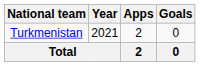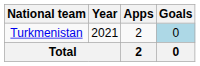Turkmenistan | Goals: no background -> lightblue background
